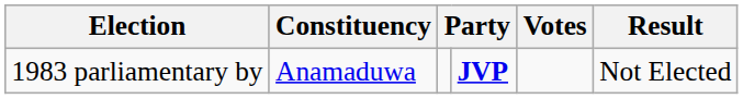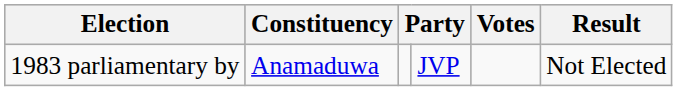1983 parliamentary by | column 4: bold -> normal
